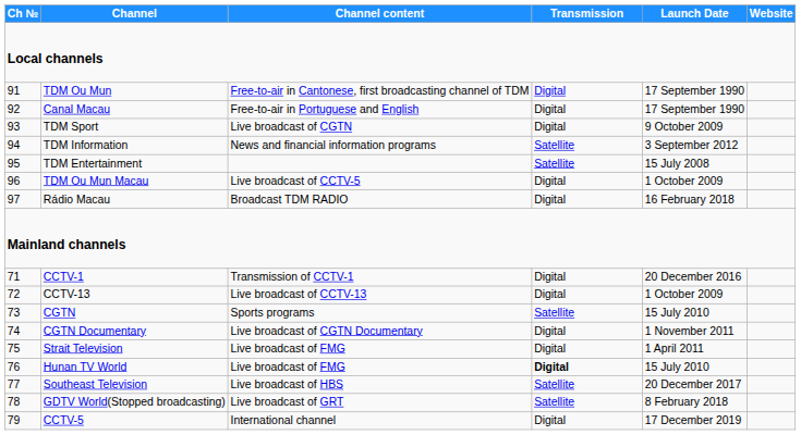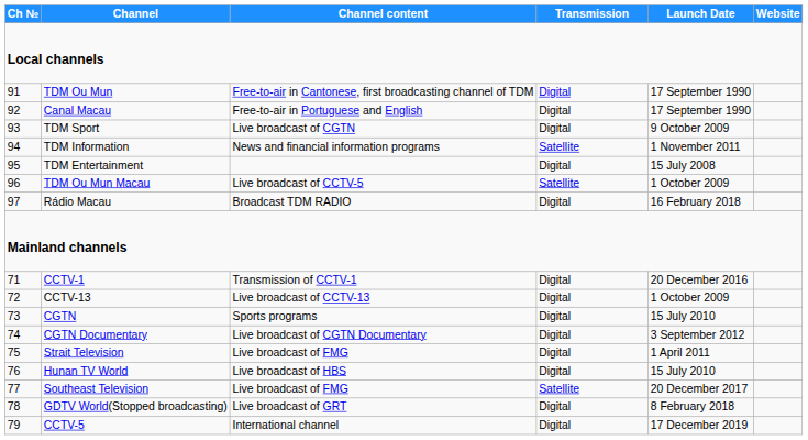TDM Information | Launch Date: 3 September 2012 -> 1 November 2011
TDM Entertainment | Transmission: Satellite -> Digital
TDM Ou Mun Macau | Transmission: Digital -> Satellite
CGTN | Transmission: Satellite -> Digital
CGTN Documentary | Launch Date: 1 November 2011 -> 3 September 2012
Hunan TV World | Channel content: Live broadcast of FMG -> Live broadcast of HBS
Hunan TV World | Transmission: bold -> normal
Southeast Television | Channel content: Live broadcast of HBS -> Live broadcast of FMG
GDTV World(Stopped broadcasting) | Transmission: Satellite -> Digital
